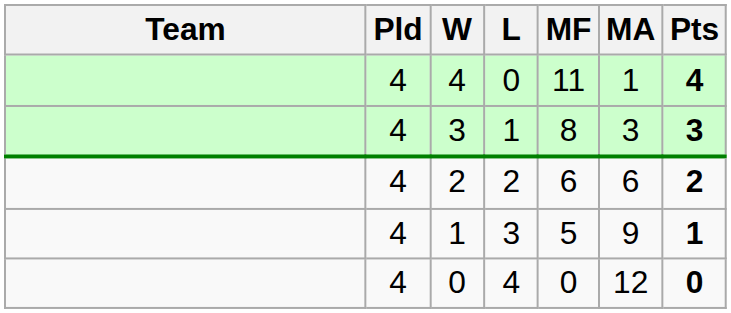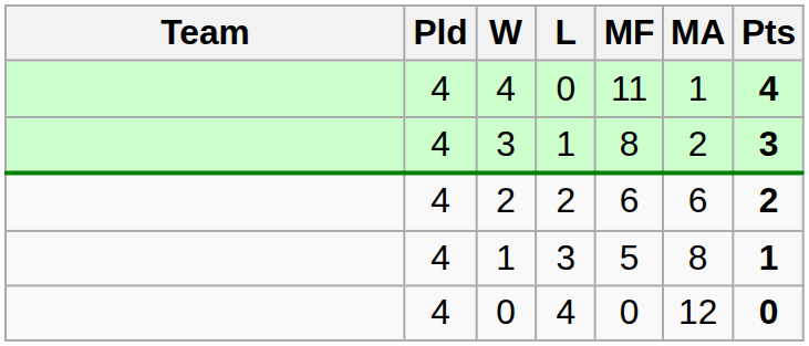row 3 | MA: 3 -> 2
row 5 | MA: 9 -> 8
